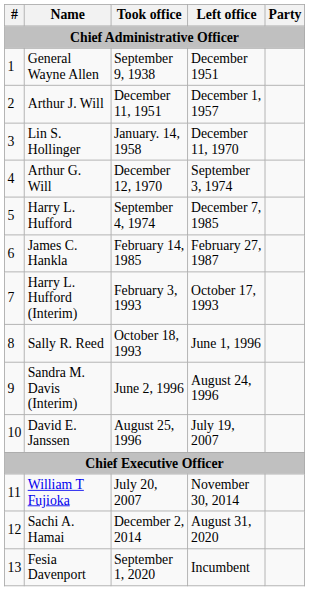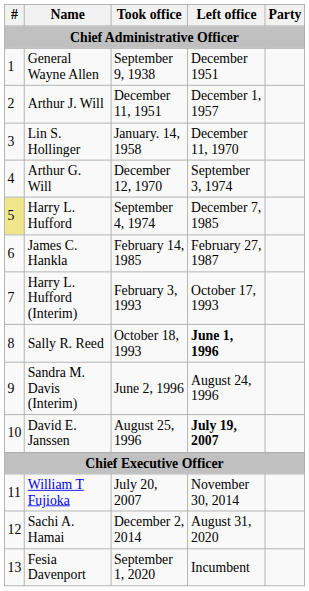Harry L. Hufford | #: no background -> khaki background
Sally R. Reed | Left office: normal -> bold
David E. Janssen | Left office: normal -> bold
